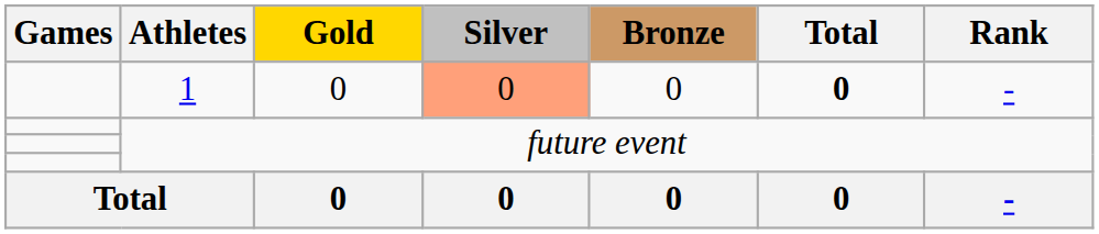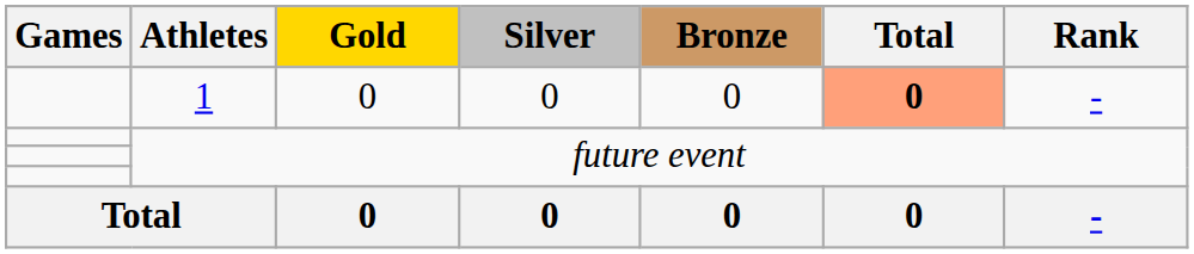1 | Silver: lightsalmon background -> no background
1 | Total: no background -> lightsalmon background
